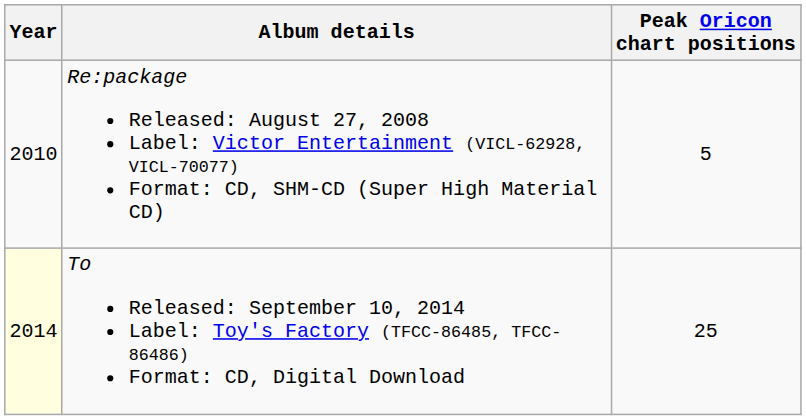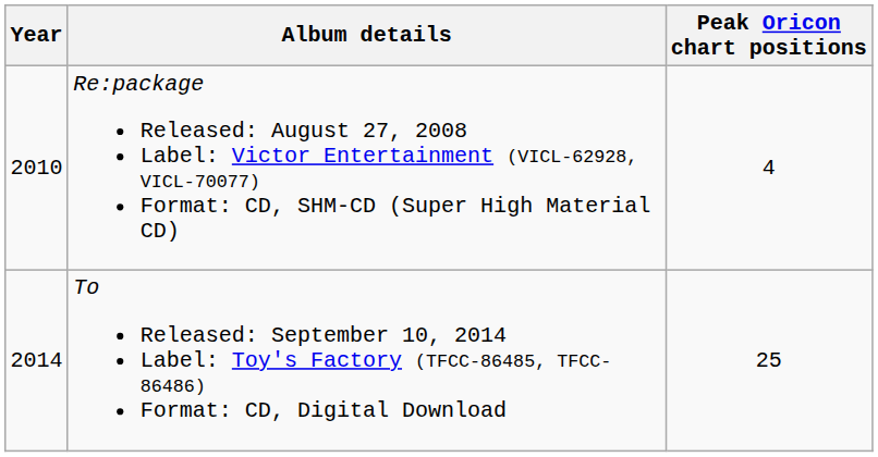row 2 | Peak Oricon chart positions: 5 -> 4
row 3 | Year: lightyellow background -> no background
